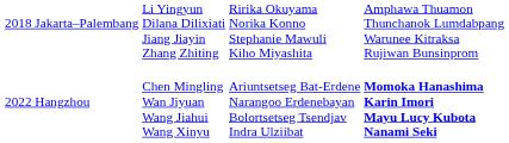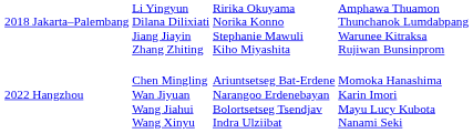2022 Hangzhou | column 4: bold -> normal
